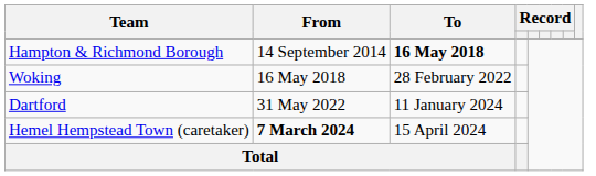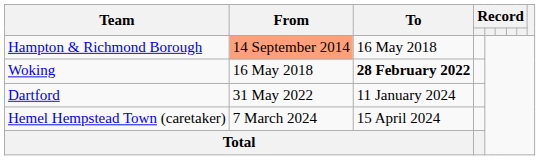Hampton & Richmond Borough | From: no background -> lightsalmon background
Hampton & Richmond Borough | To: bold -> normal
Woking | To: normal -> bold
Hemel Hempstead Town (caretaker) | From: bold -> normal
